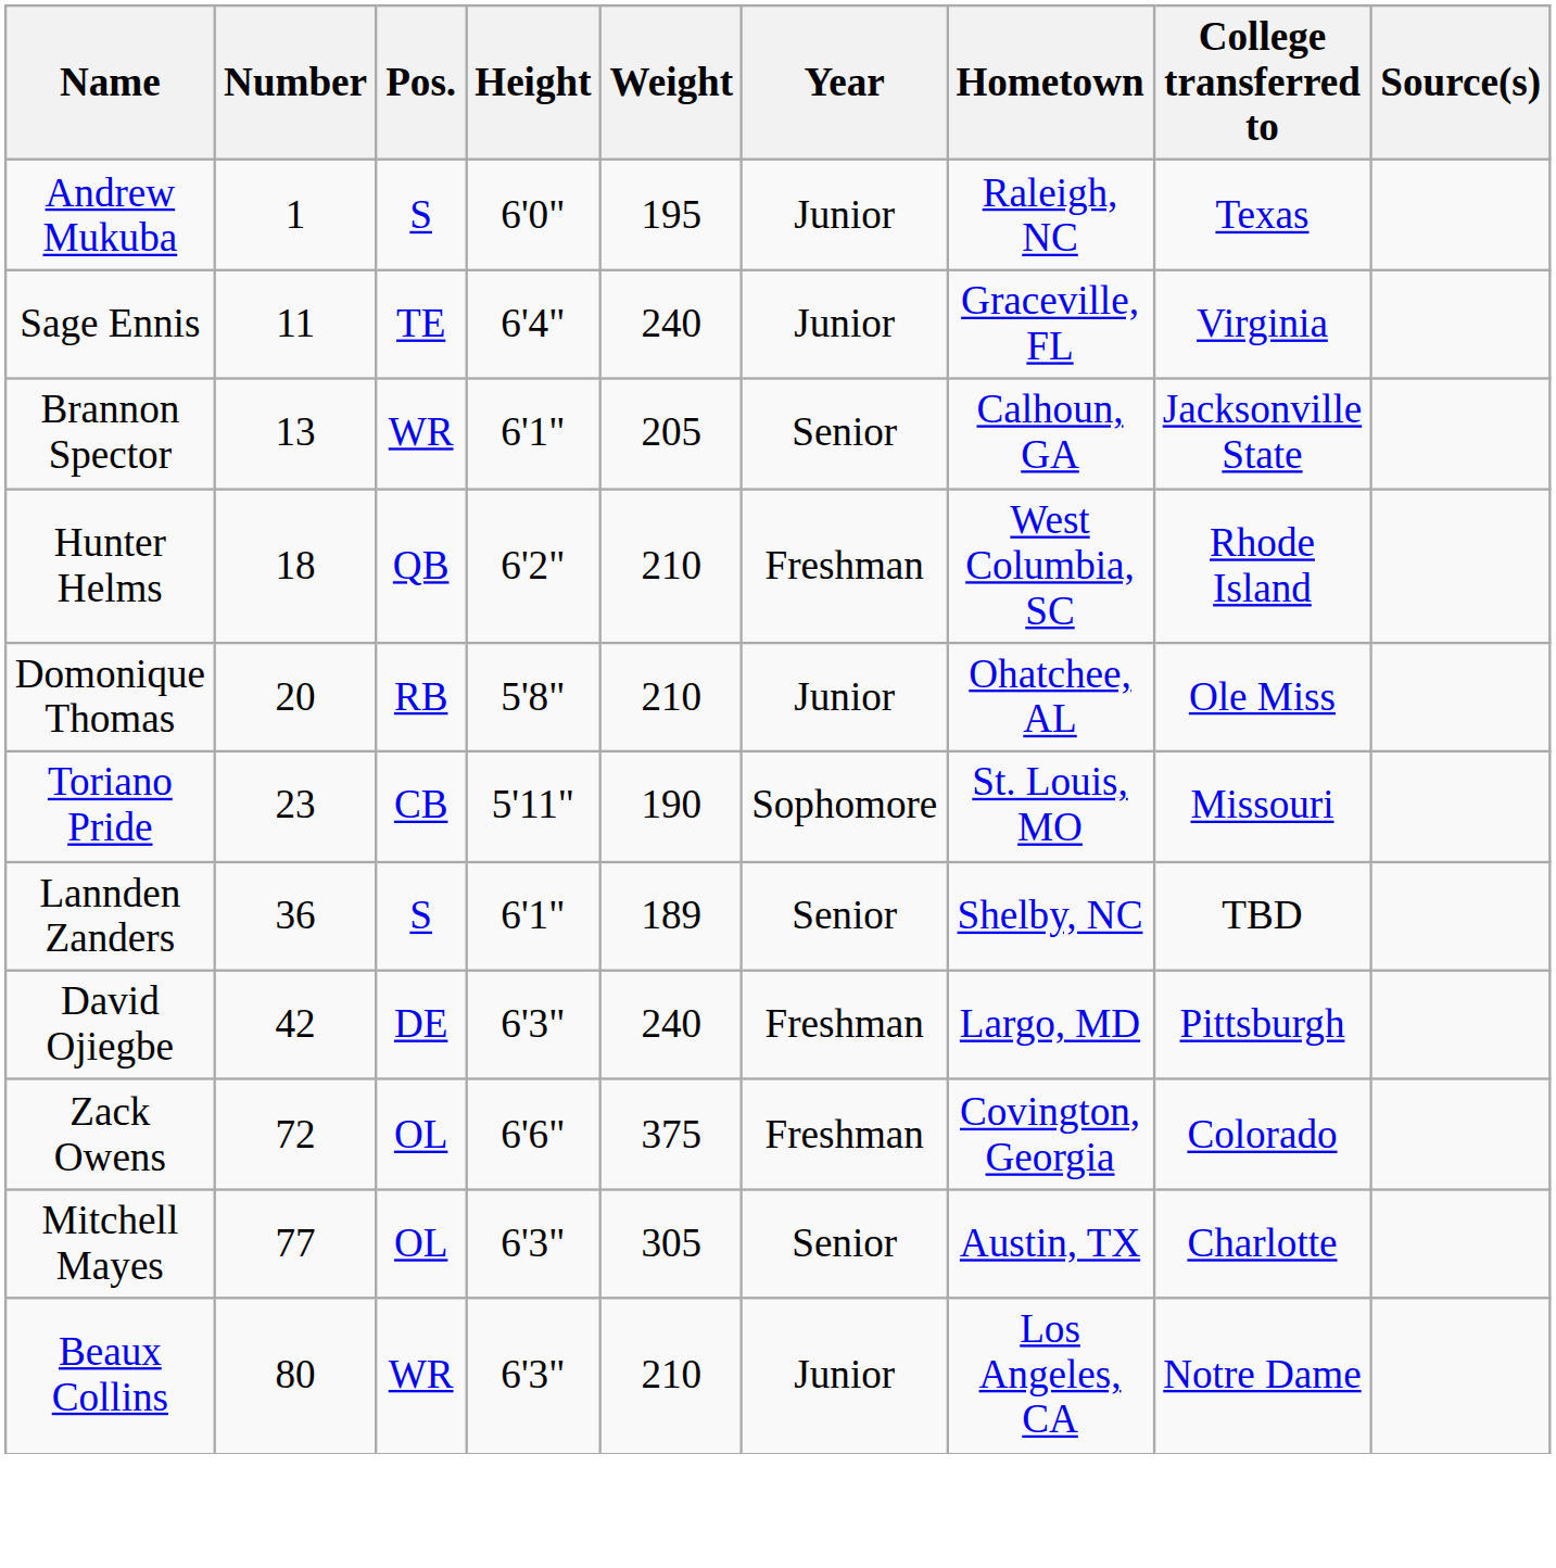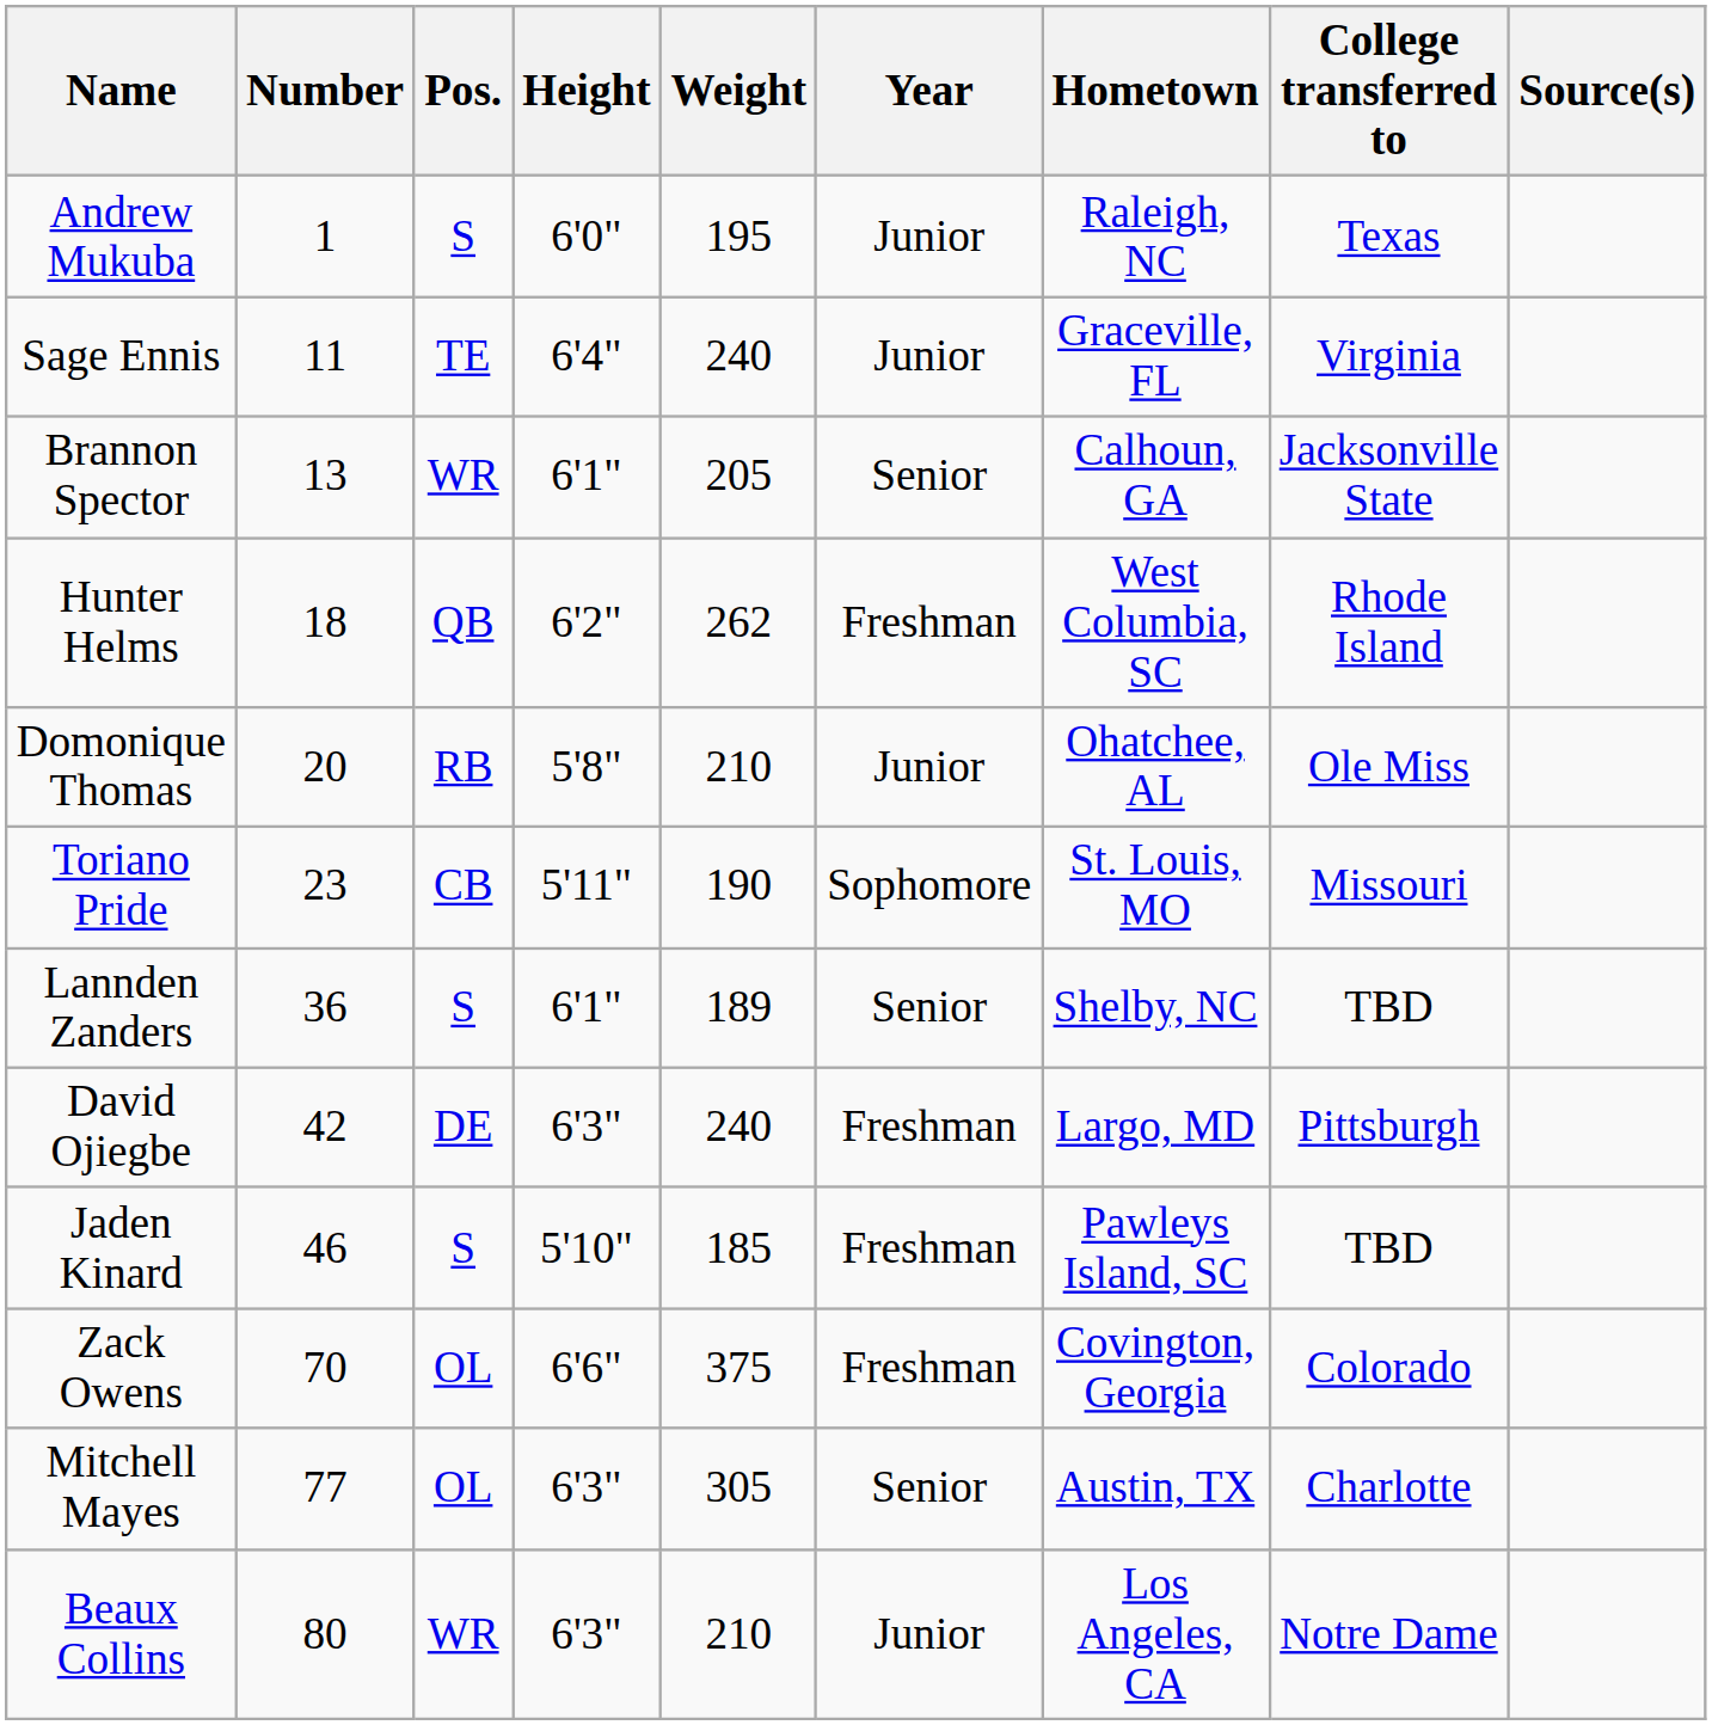Hunter Helms | Weight: 210 -> 262
+ row: Jaden Kinard | 46 | S | 5'10" | 185 | Freshman | Pawleys Island, SC | TBD
Zack Owens | Number: 72 -> 70
